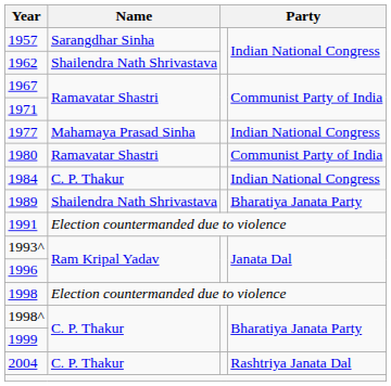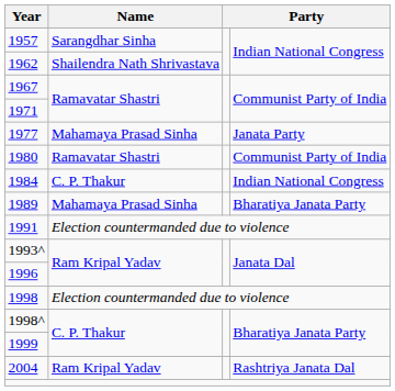1977 | column 4: Indian National Congress -> Janata Party
1989 | Name: Shailendra Nath Shrivastava -> Mahamaya Prasad Sinha
2004 | Name: C. P. Thakur -> Ram Kripal Yadav
